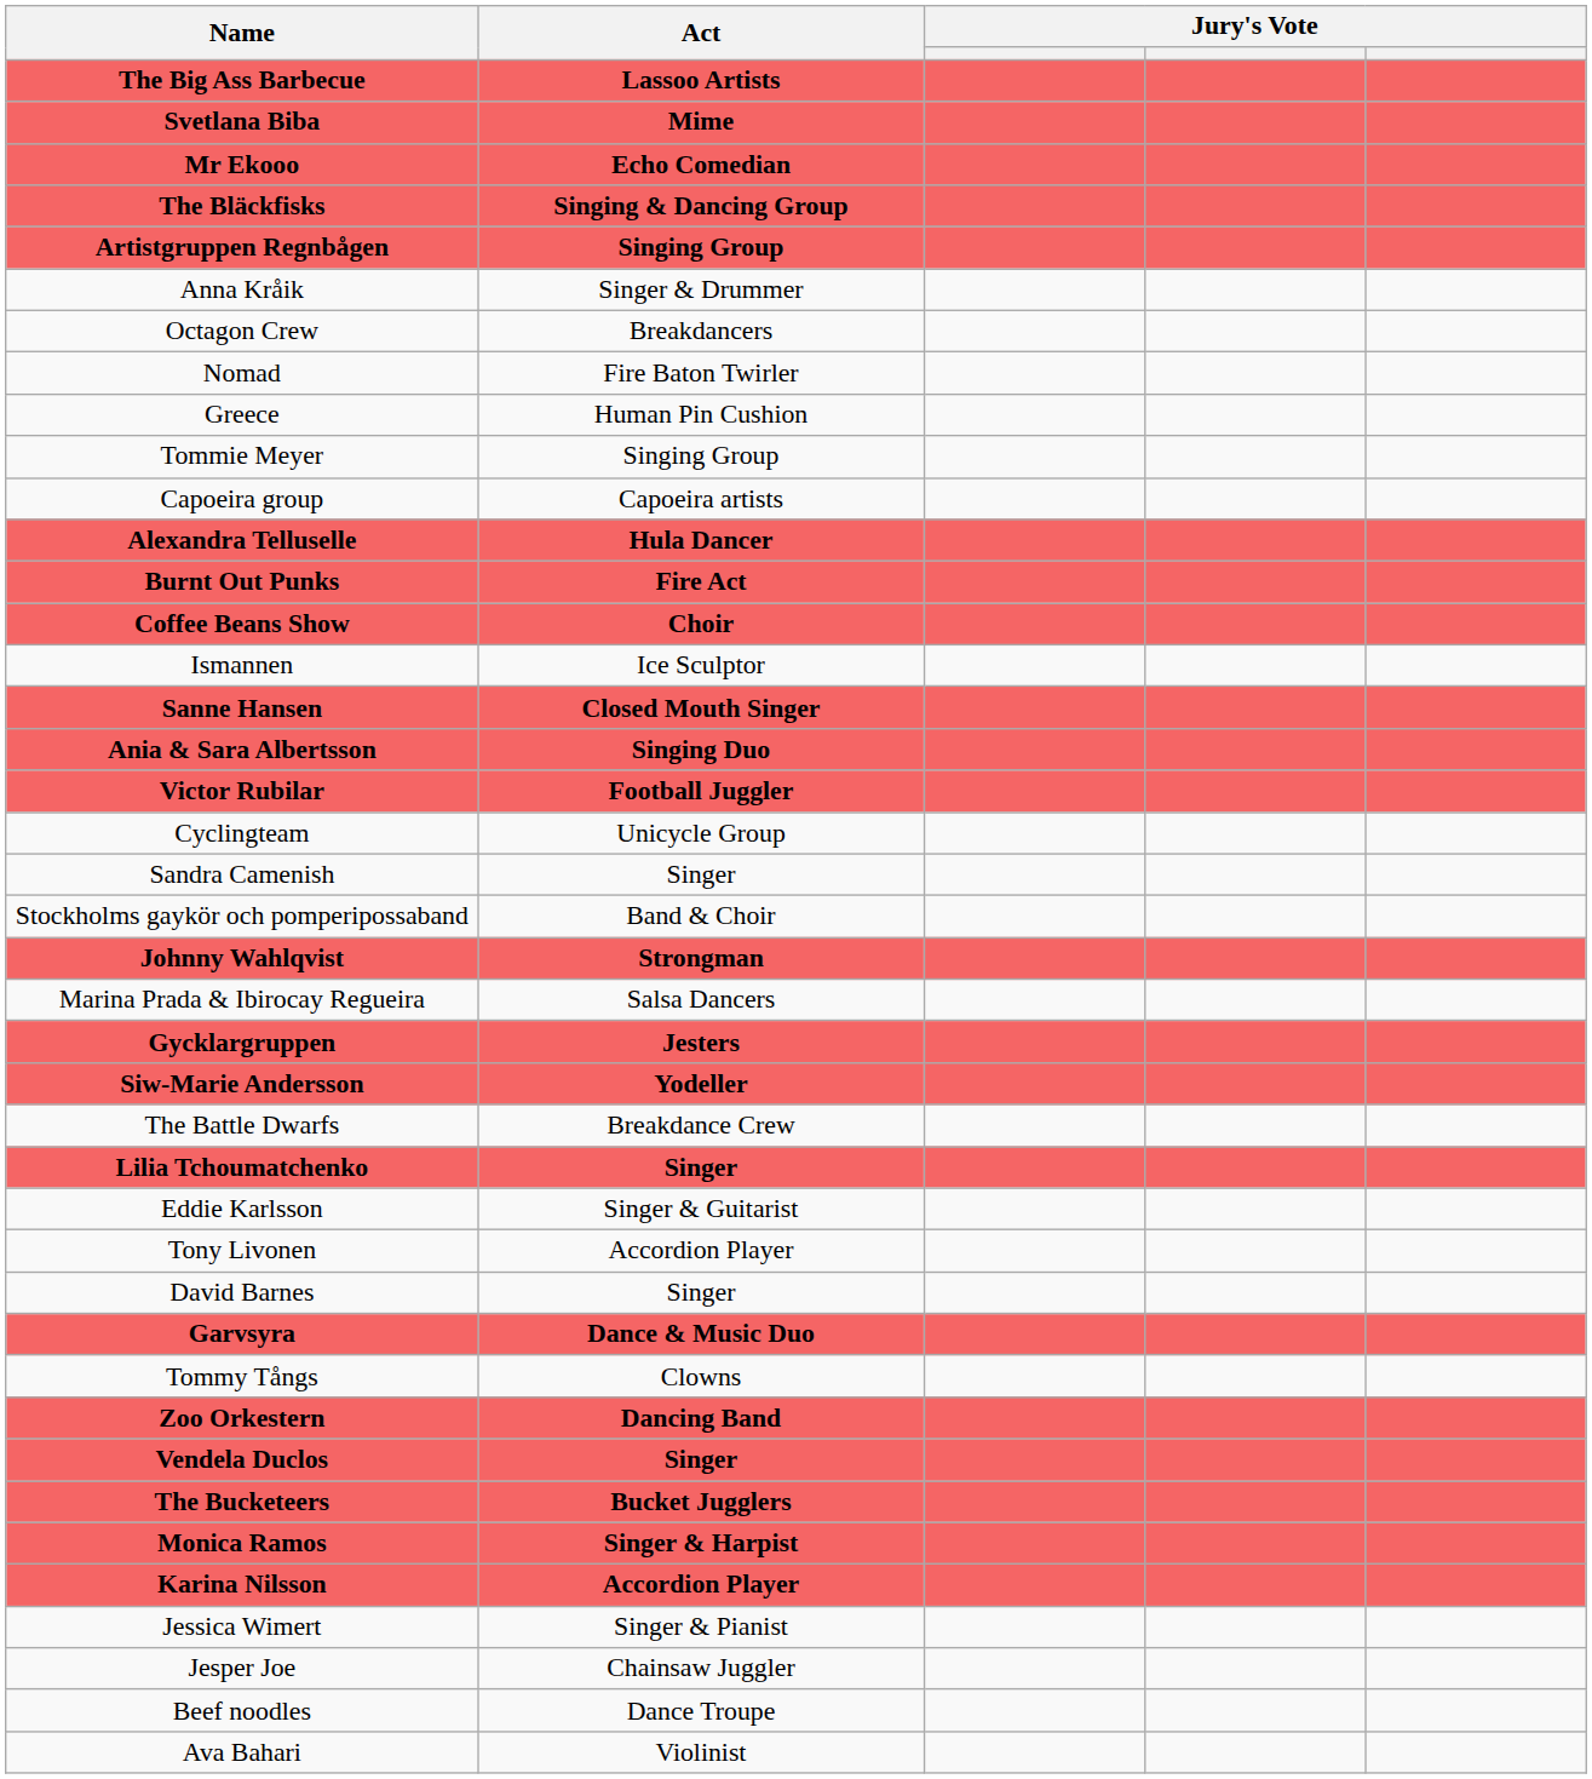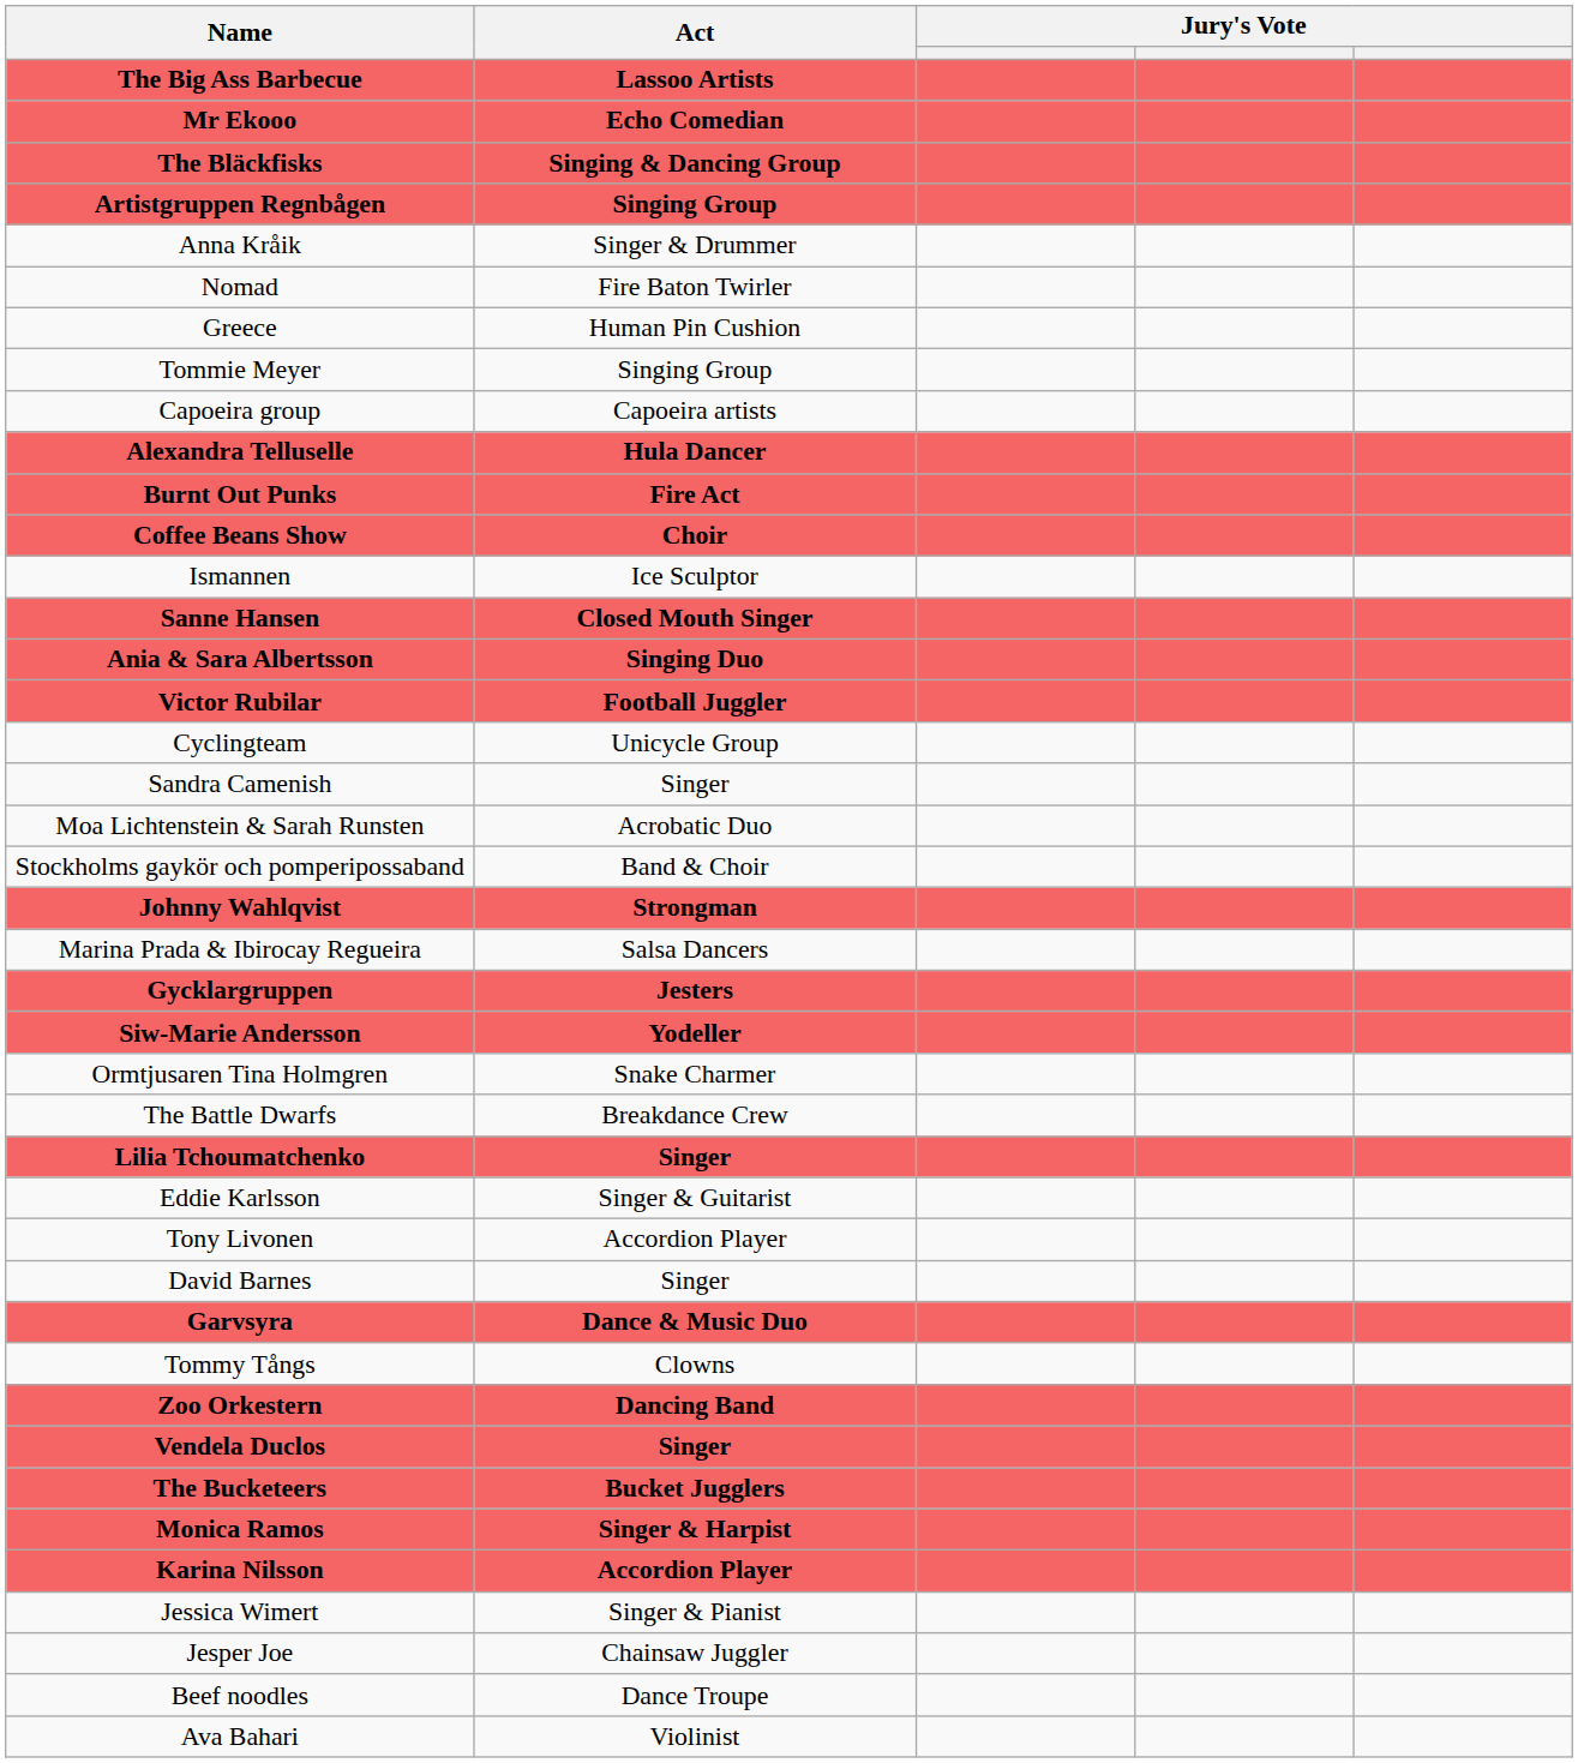- row: Svetlana Biba | Mime
- row: Octagon Crew | Breakdancers
+ row: Moa Lichtenstein & Sarah Runsten | Acrobatic Duo
+ row: Ormtjusaren Tina Holmgren | Snake Charmer
